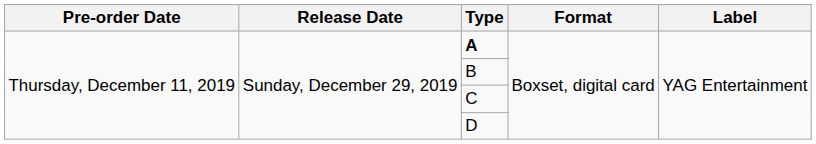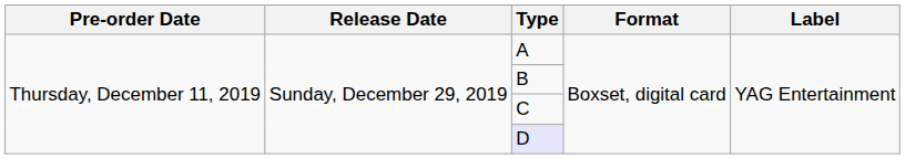A | Type: bold -> normal
D | Type: no background -> lavender background
